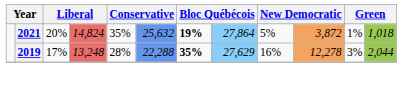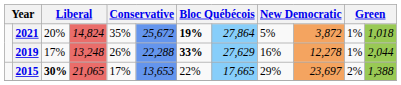2021 | column 6: 25,632 -> 25,672
2019 | column 5: 28% -> 26%
2019 | column 7: 35% -> 33%
2019 | column 11: 3% -> 1%
+ row: 2015 | 30% | 21,065 | 17% | 13,653 | 22% | 17,665 | 29% | 23,697 | 2% | 1,388
